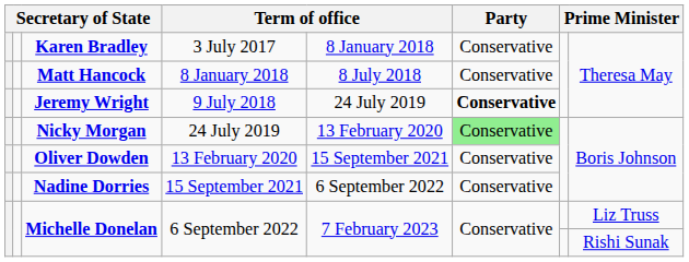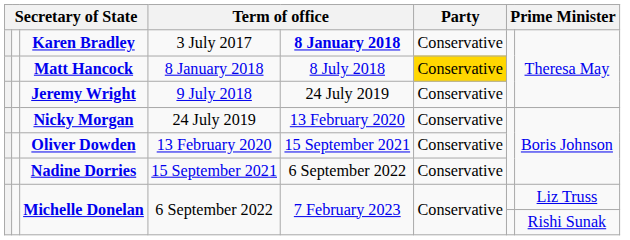Karen Bradley | column 5: normal -> bold
Matt Hancock | Party: no background -> gold background
Jeremy Wright | Party: bold -> normal
Nicky Morgan | Party: lightgreen background -> no background
